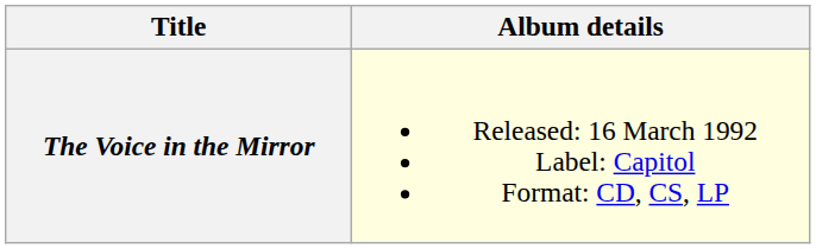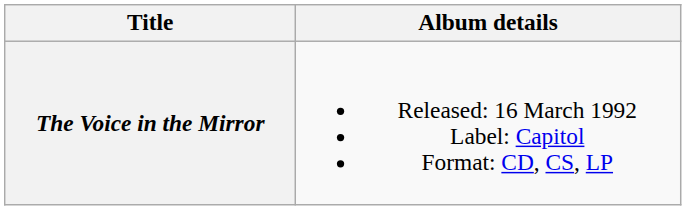The Voice in the Mirror | Album details: lightyellow background -> no background
